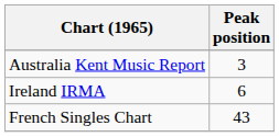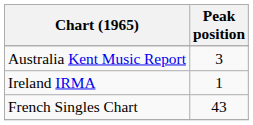Ireland IRMA | Peak position: 6 -> 1
